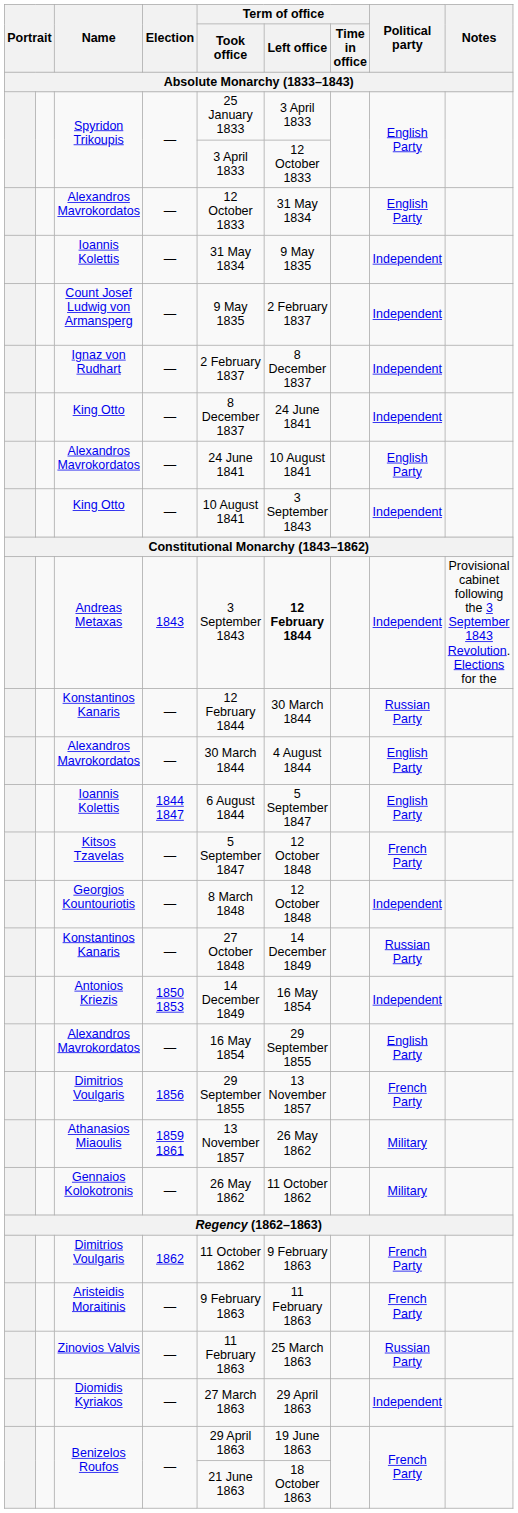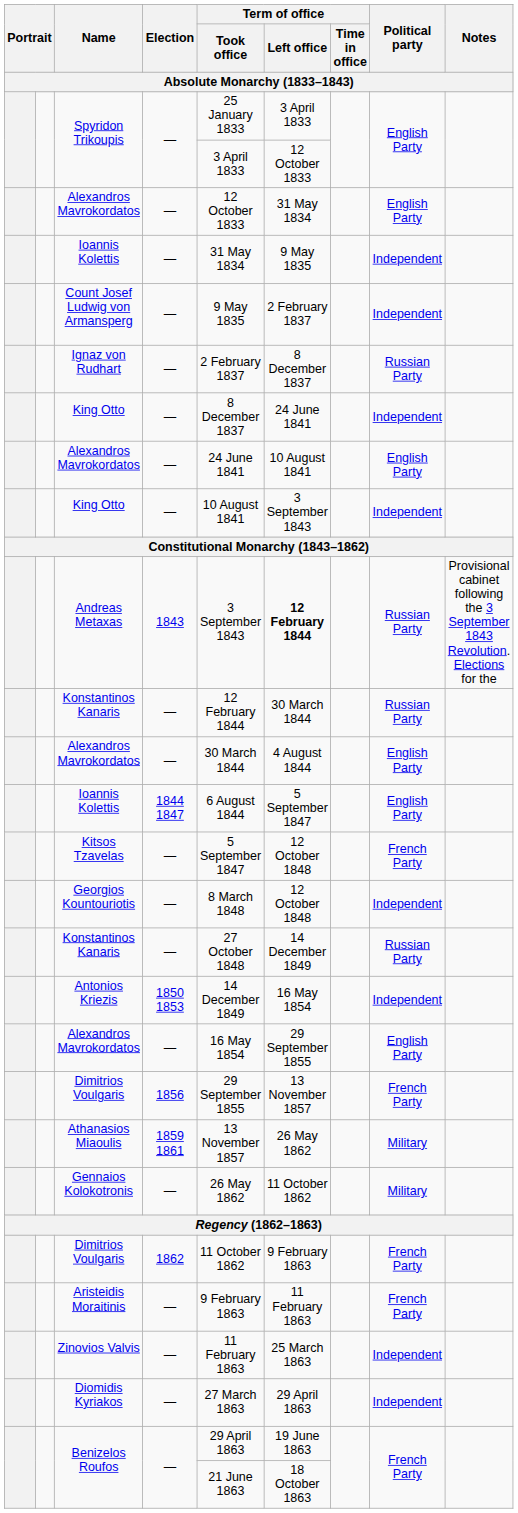Ignaz von Rudhart | Political party: Independent -> Russian Party
Andreas Metaxas | Political party: Independent -> Russian Party
Zinovios Valvis | Political party: Russian Party -> Independent
